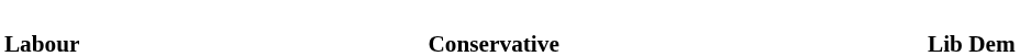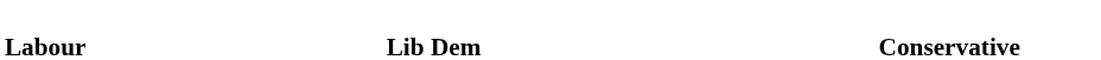columns swapped: 12 <-> 5
